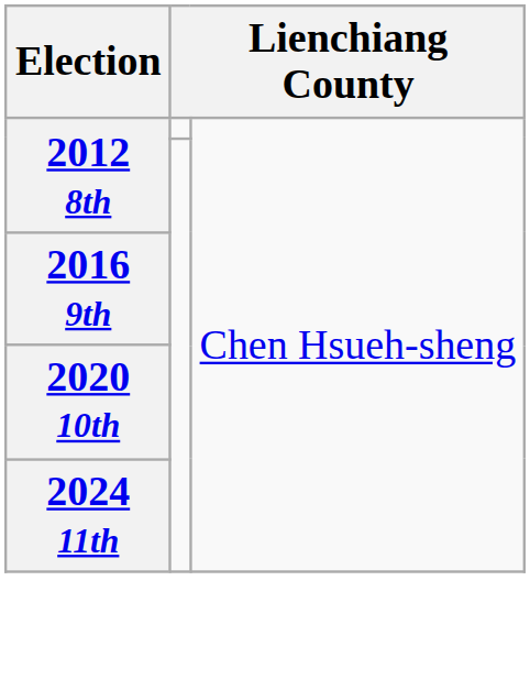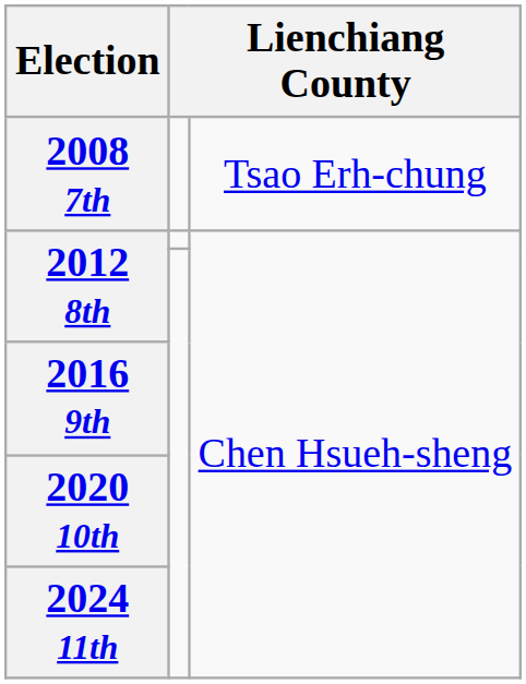+ row: 2008 7th | Tsao Erh-chung
